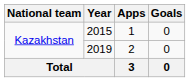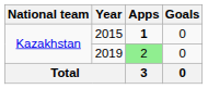2015 | Apps: normal -> bold
2019 | Apps: no background -> lightgreen background
